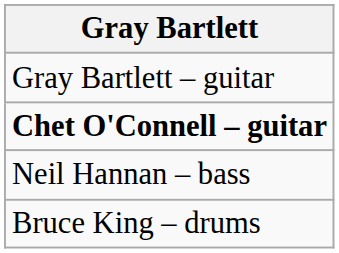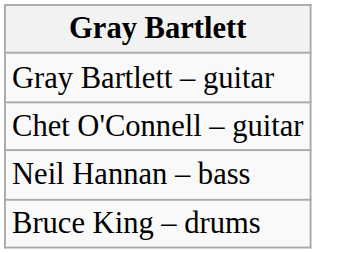row 3 | column 1: bold -> normal
